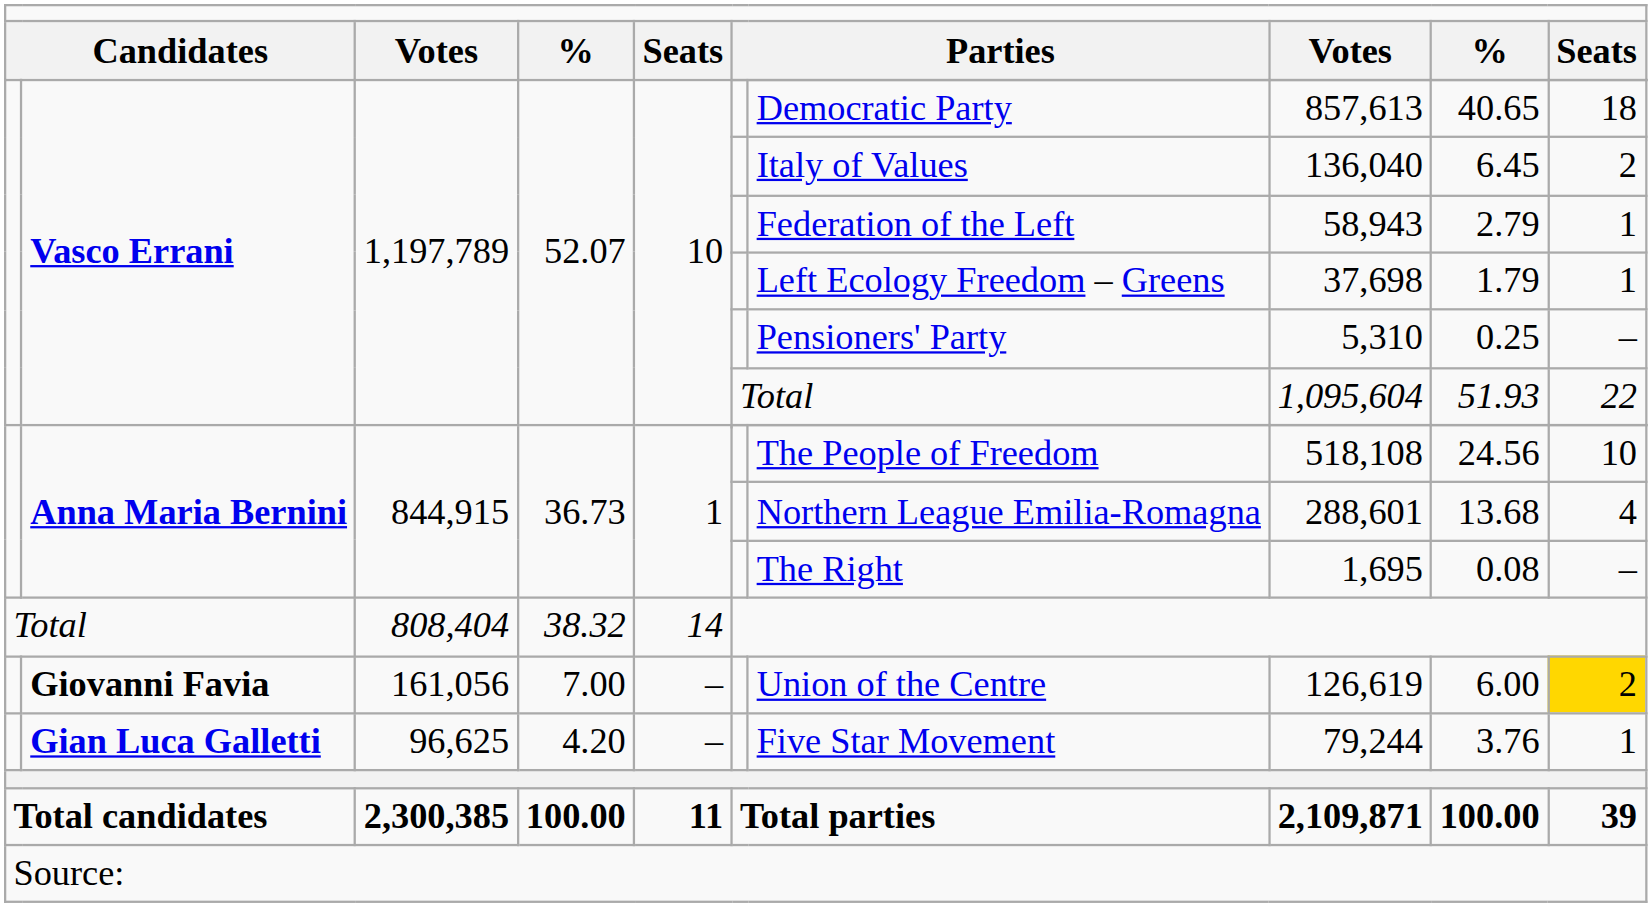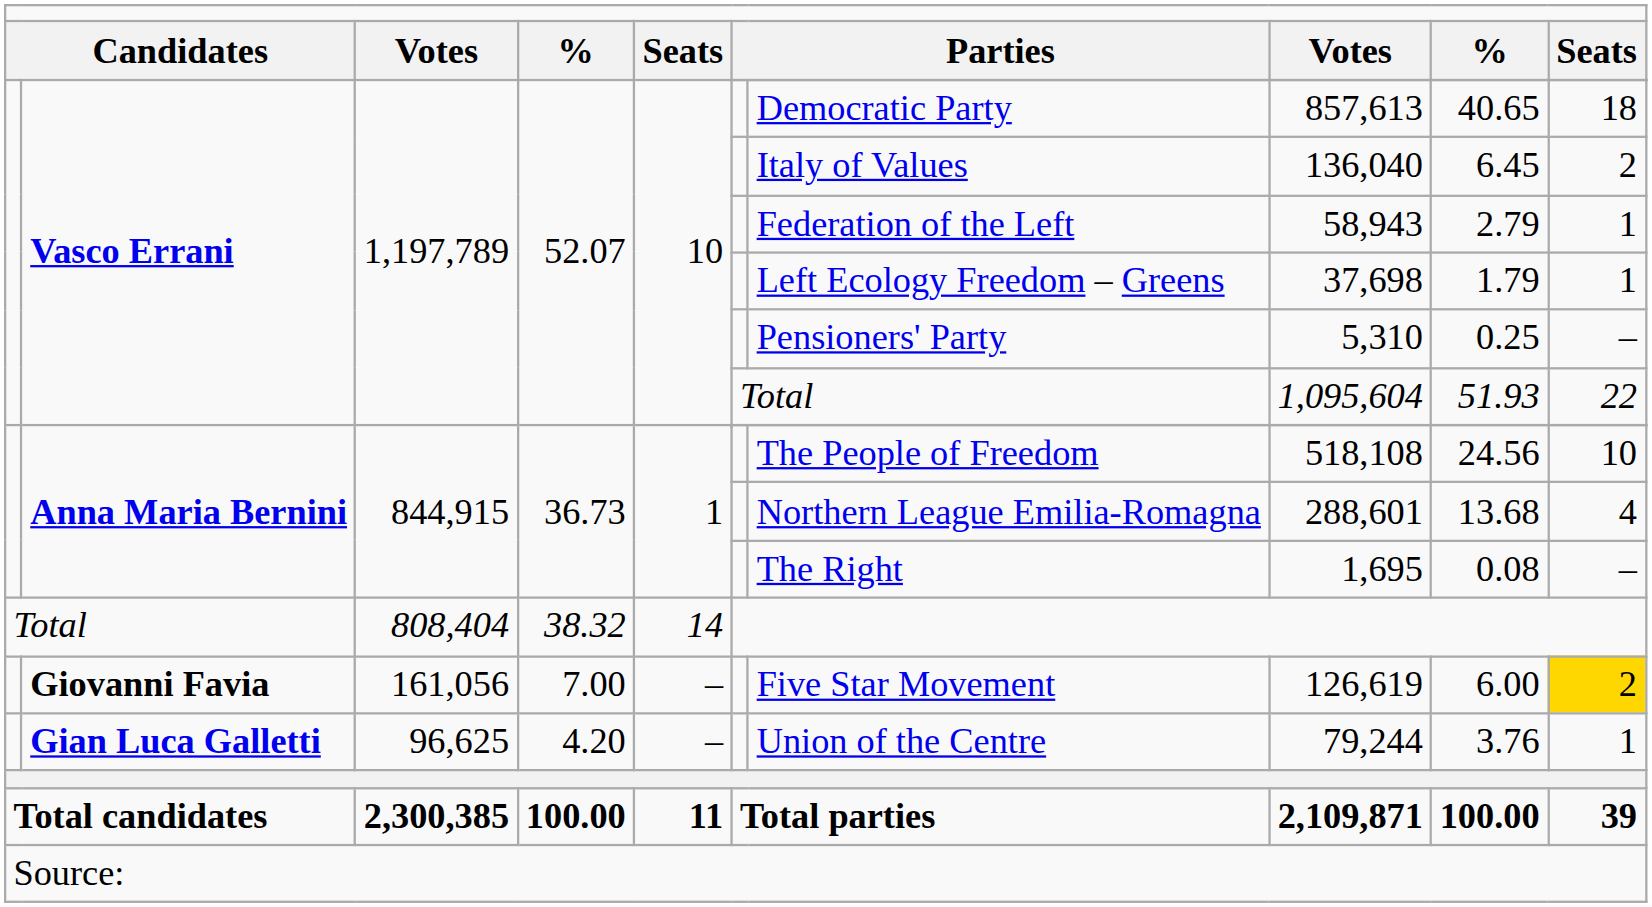Giovanni Favia | column 7: Union of the Centre -> Five Star Movement
Gian Luca Galletti | column 7: Five Star Movement -> Union of the Centre
